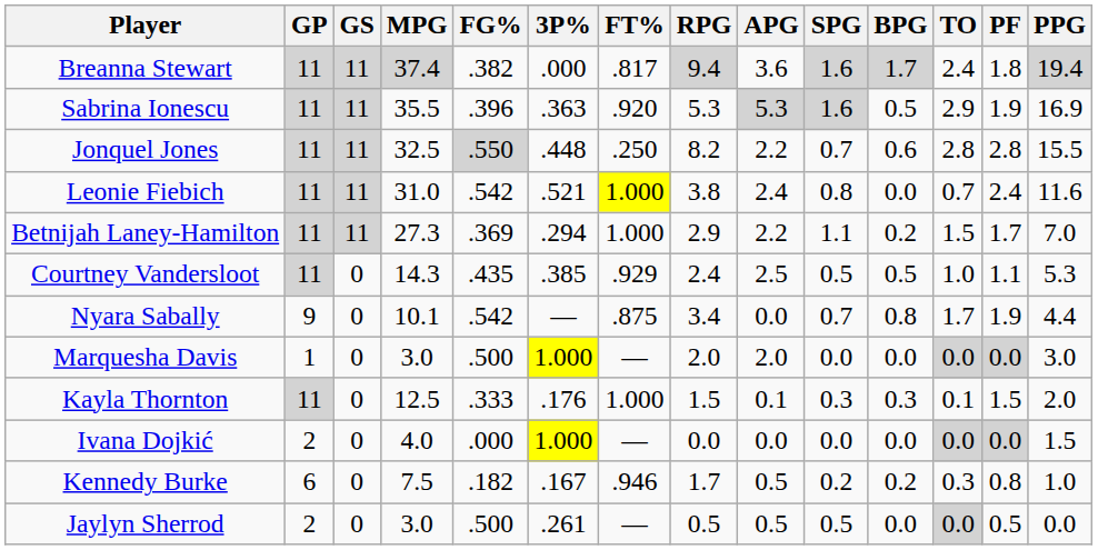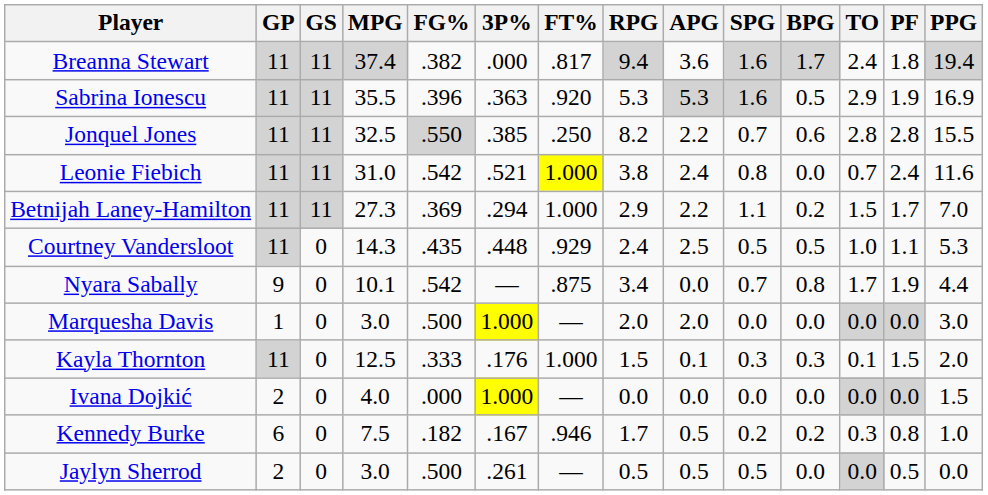Jonquel Jones | 3P%: .448 -> .385
Courtney Vandersloot | 3P%: .385 -> .448
